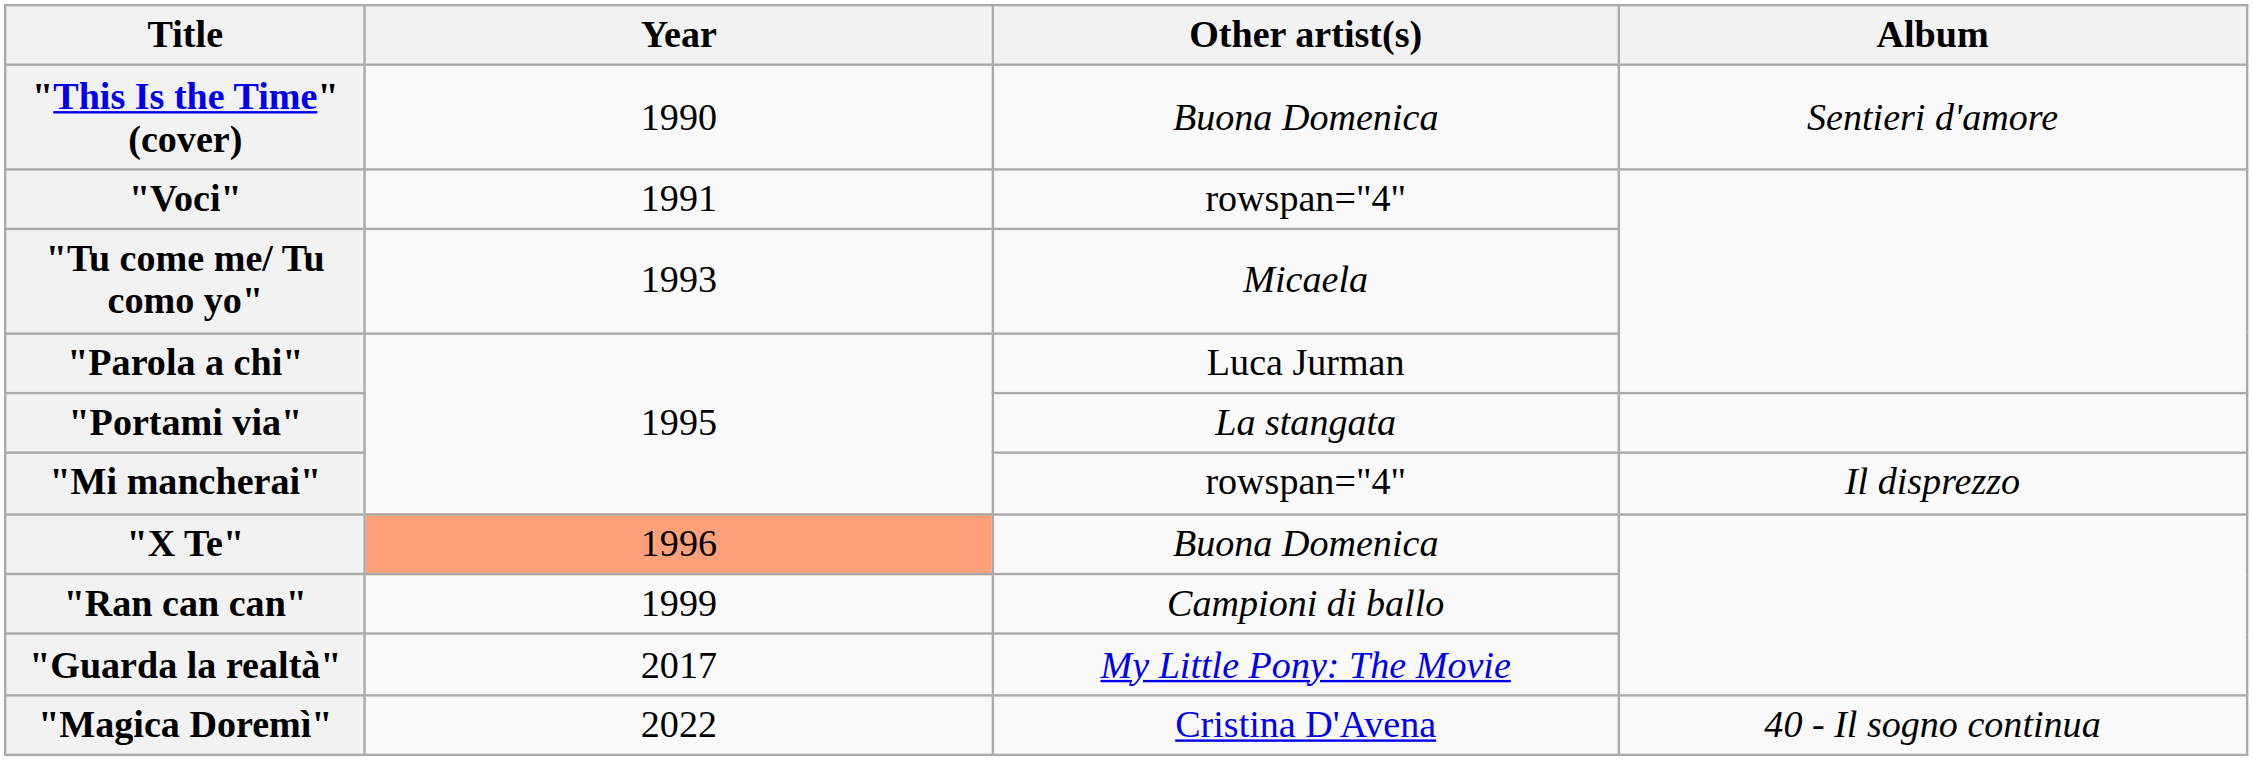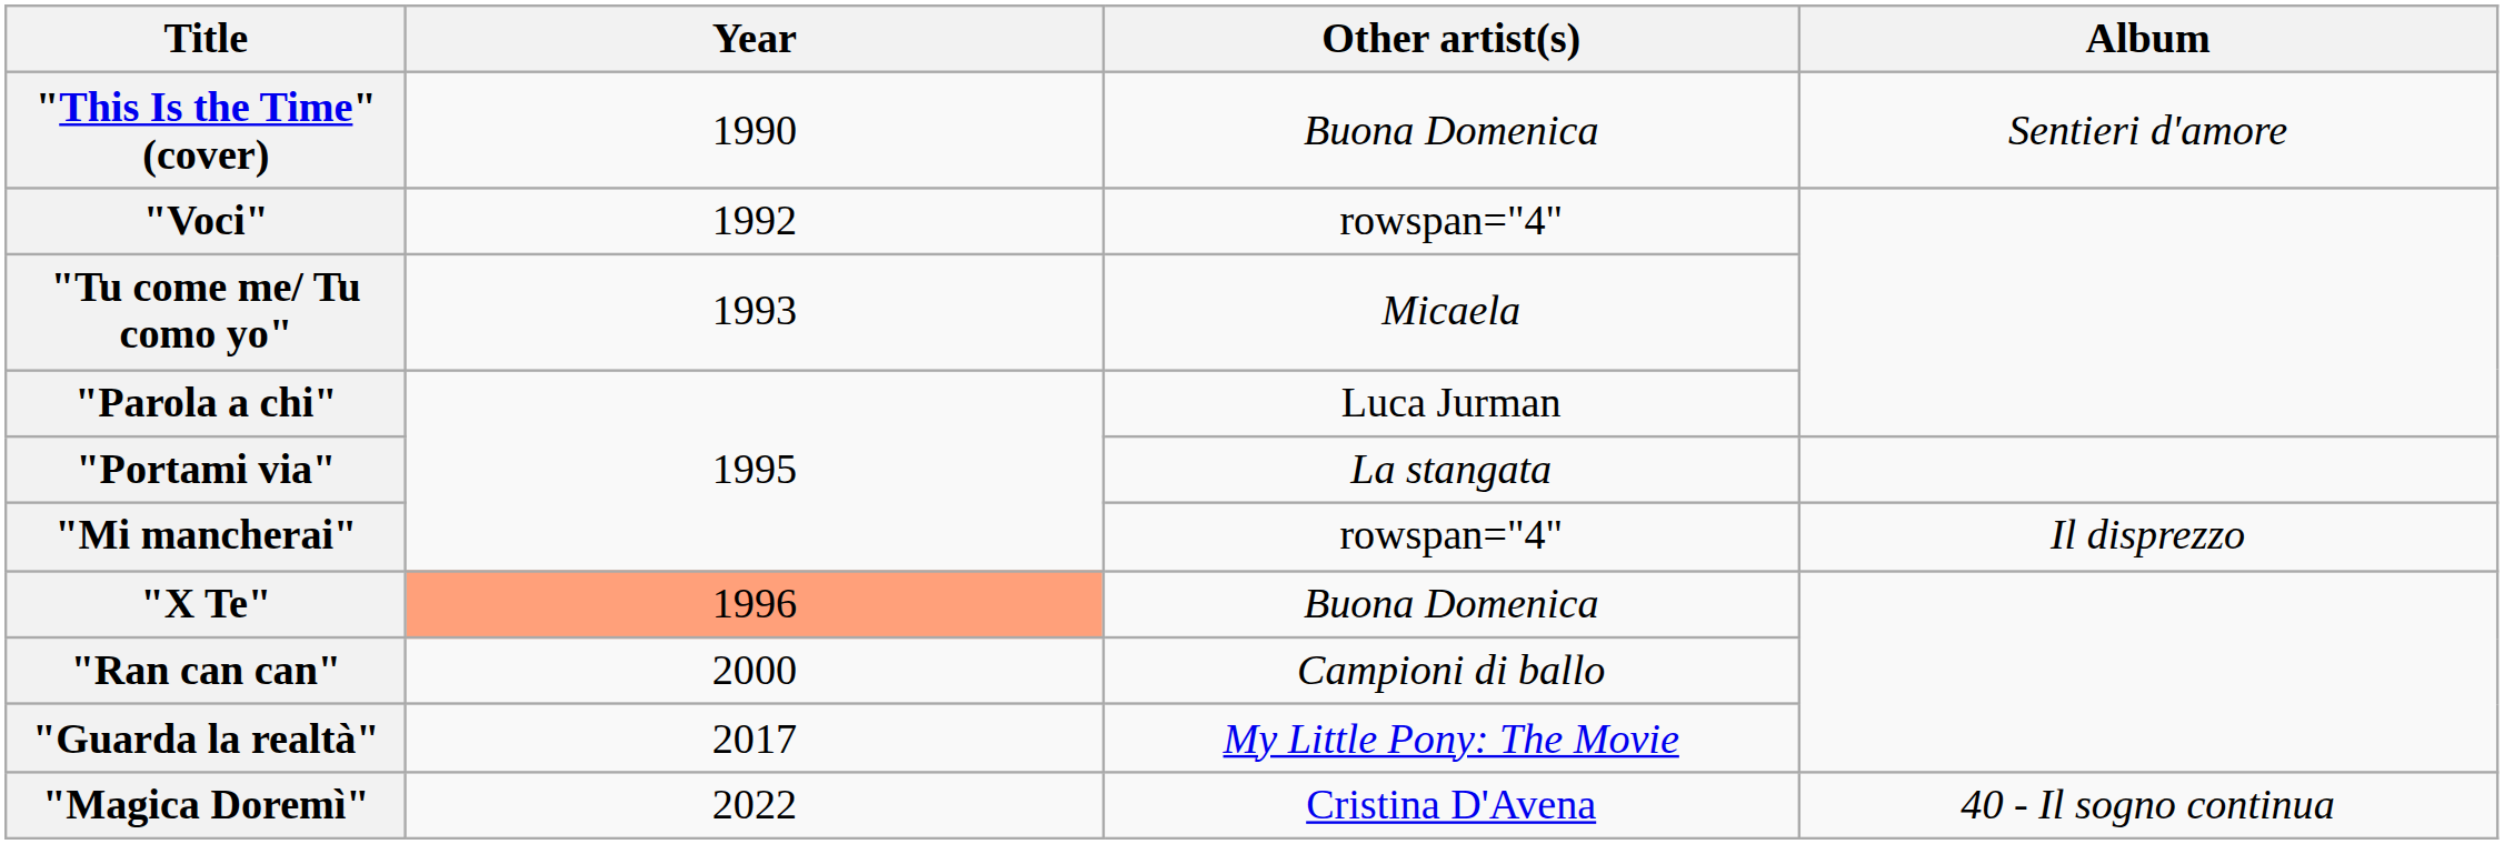"Voci" | Year: 1991 -> 1992
"Ran can can" | Year: 1999 -> 2000
